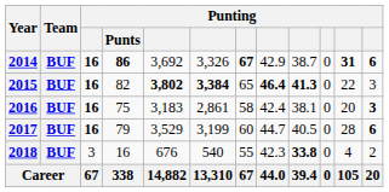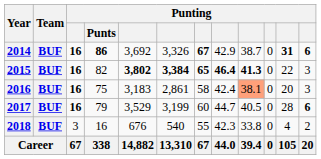2015 | column 7: normal -> bold
2016 | column 9: no background -> lightsalmon background
2016 | column 12: bold -> normal
2018 | column 9: bold -> normal
